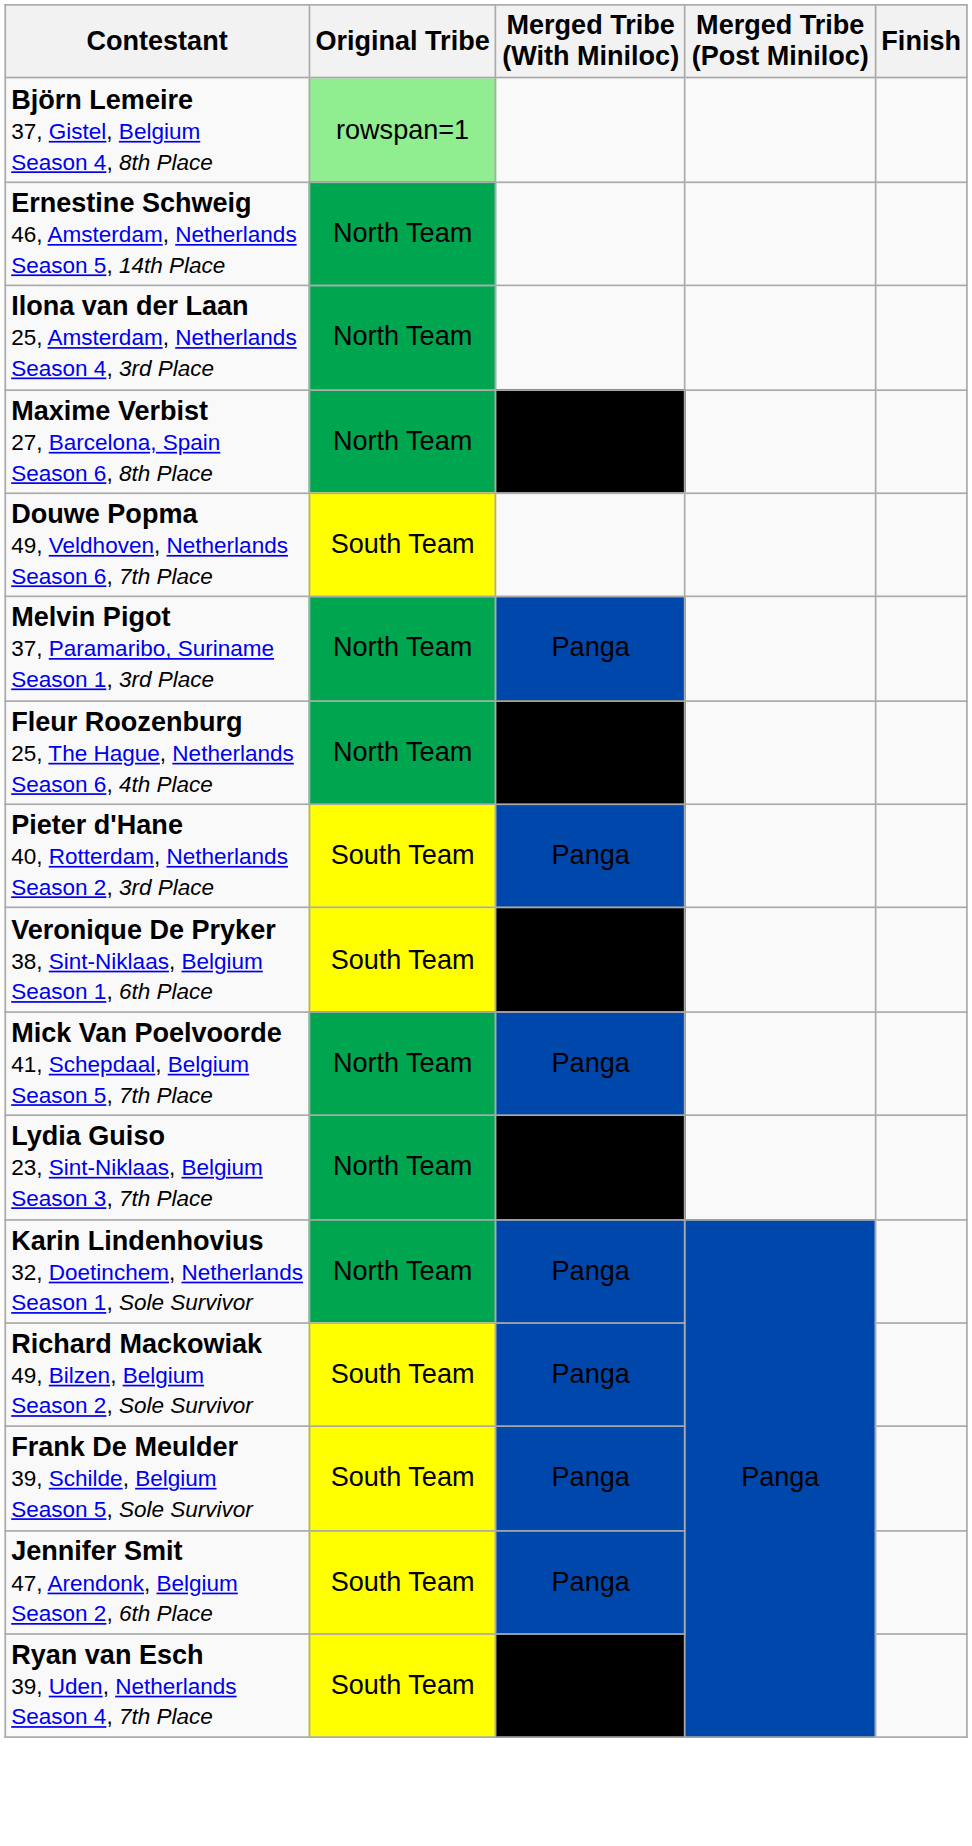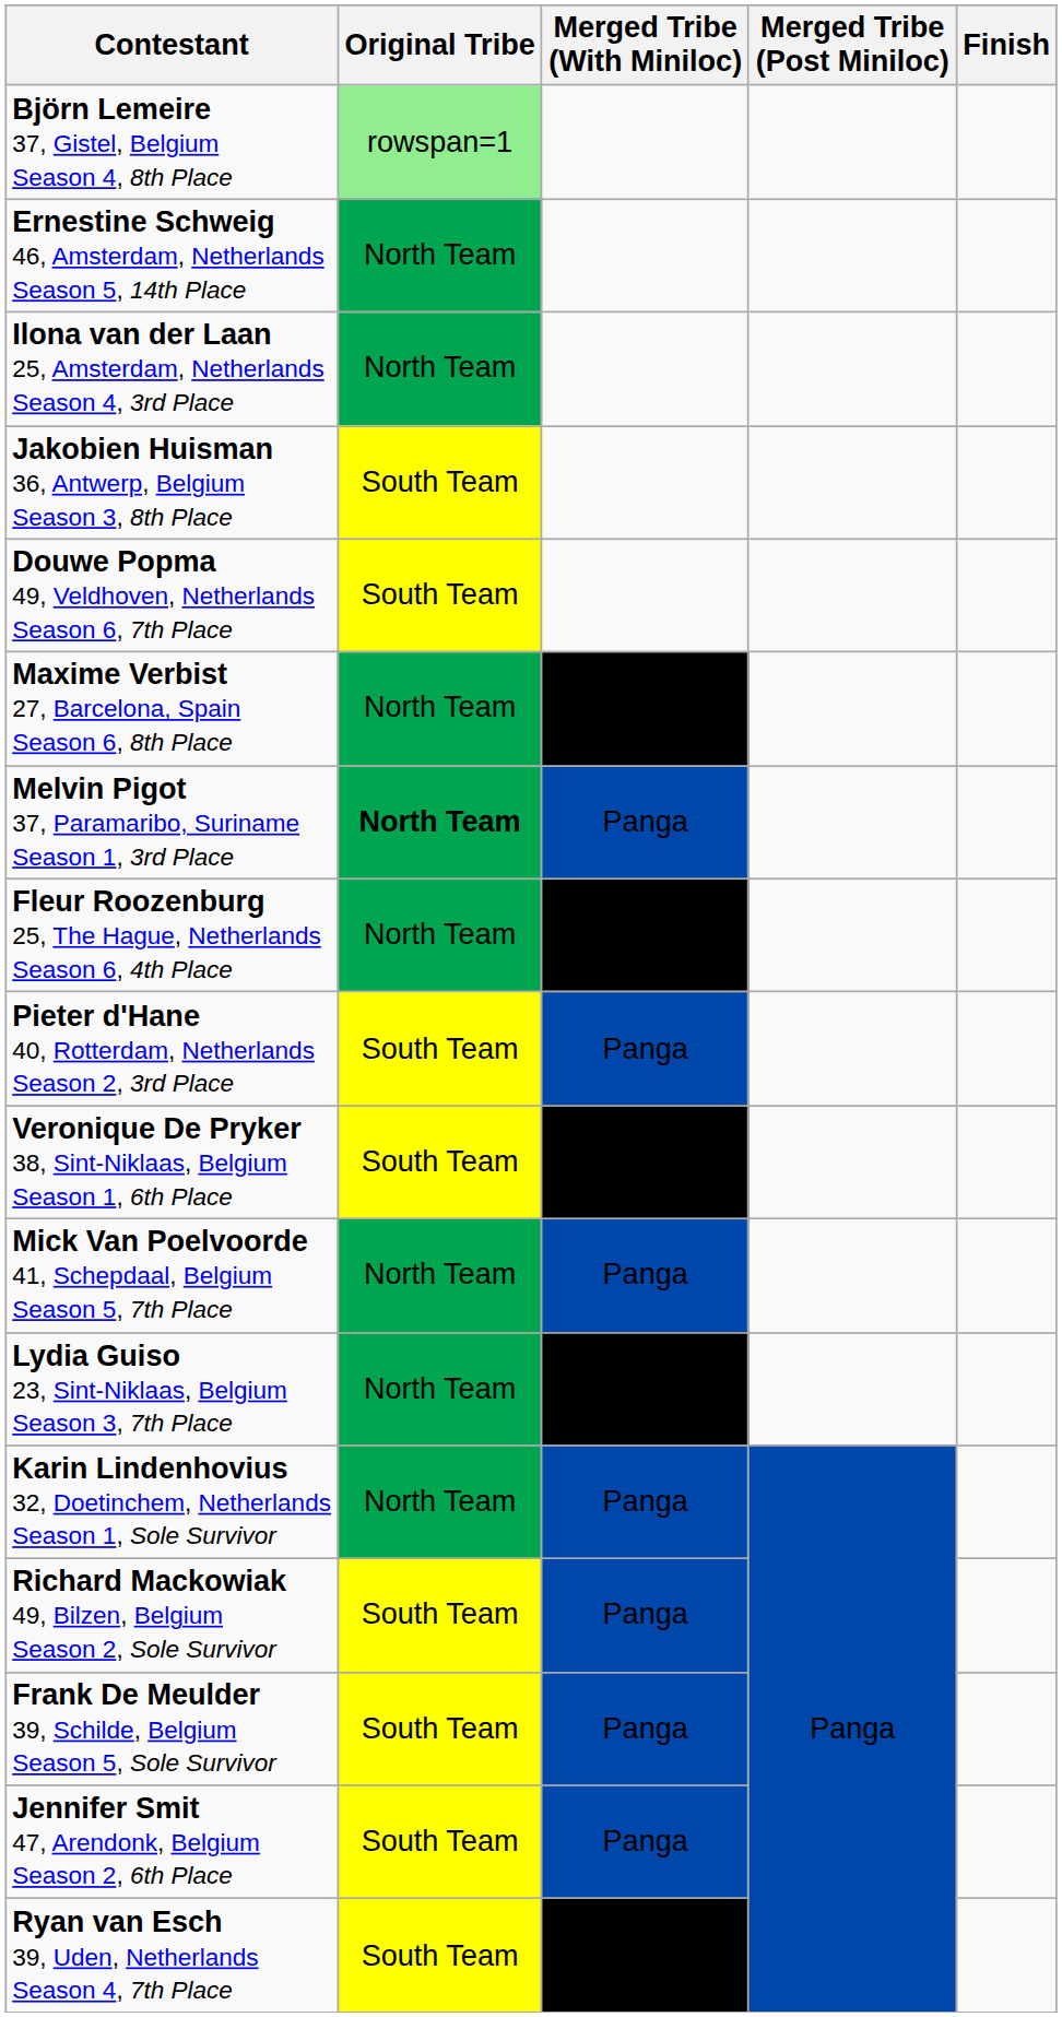+ row: Jakobien Huisman 36, Antwerp, Belgium Season 3, 8th Place | South Team
rows swapped: Douwe Popma 49, Veldhoven, Netherlands Season 6, 7th Place <-> Maxime Verbist 27, Barcelona, Spain Season 6, 8th Place
Melvin Pigot 37, Paramaribo, Suriname Season 1, 3rd Place | Original Tribe: normal -> bold
